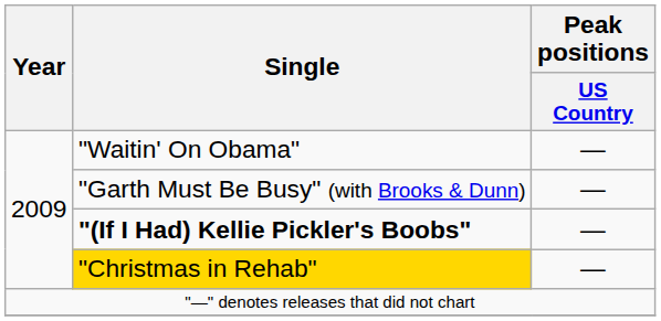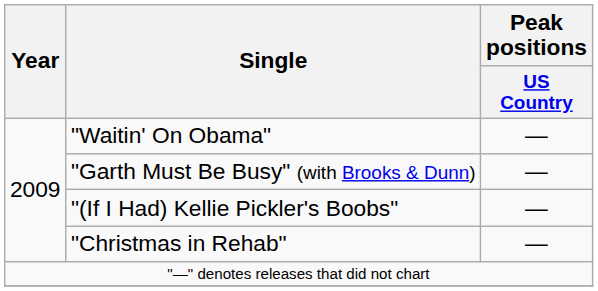"(If I Had) Kellie Pickler's Boobs" | Single: bold -> normal
"Christmas in Rehab" | Single: gold background -> no background
